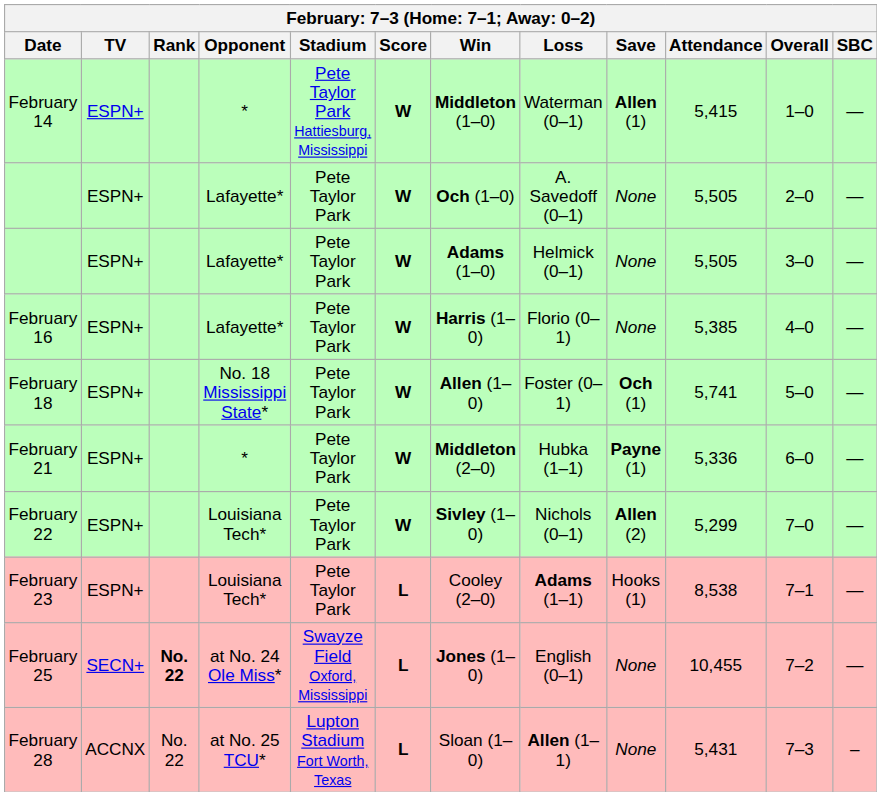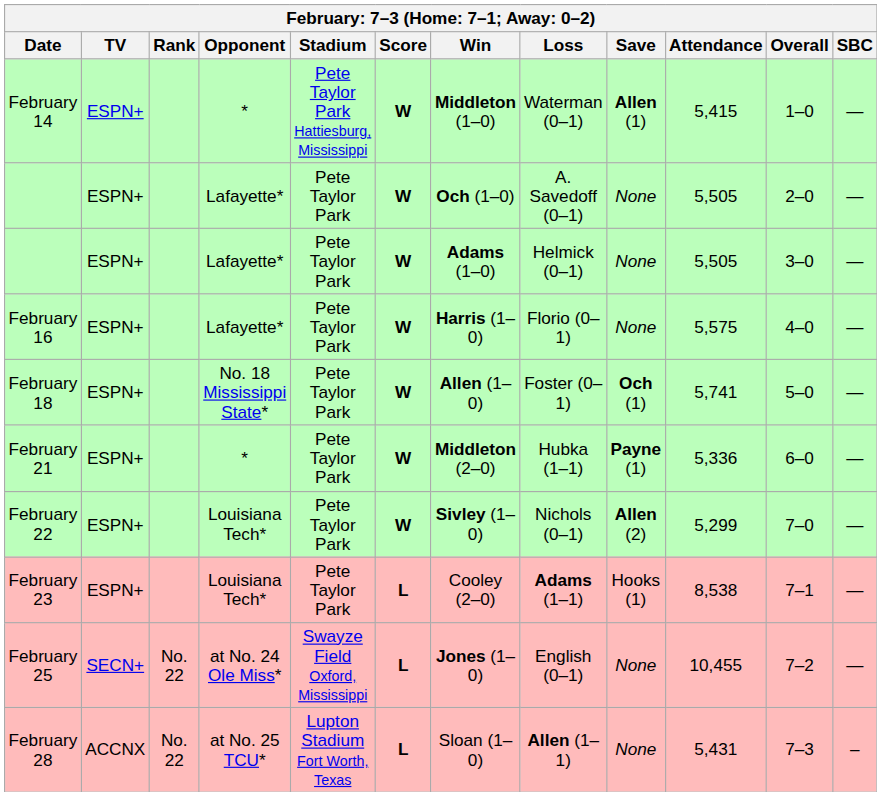February 16 | Attendance: 5,385 -> 5,575
February 25 | Rank: bold -> normal
